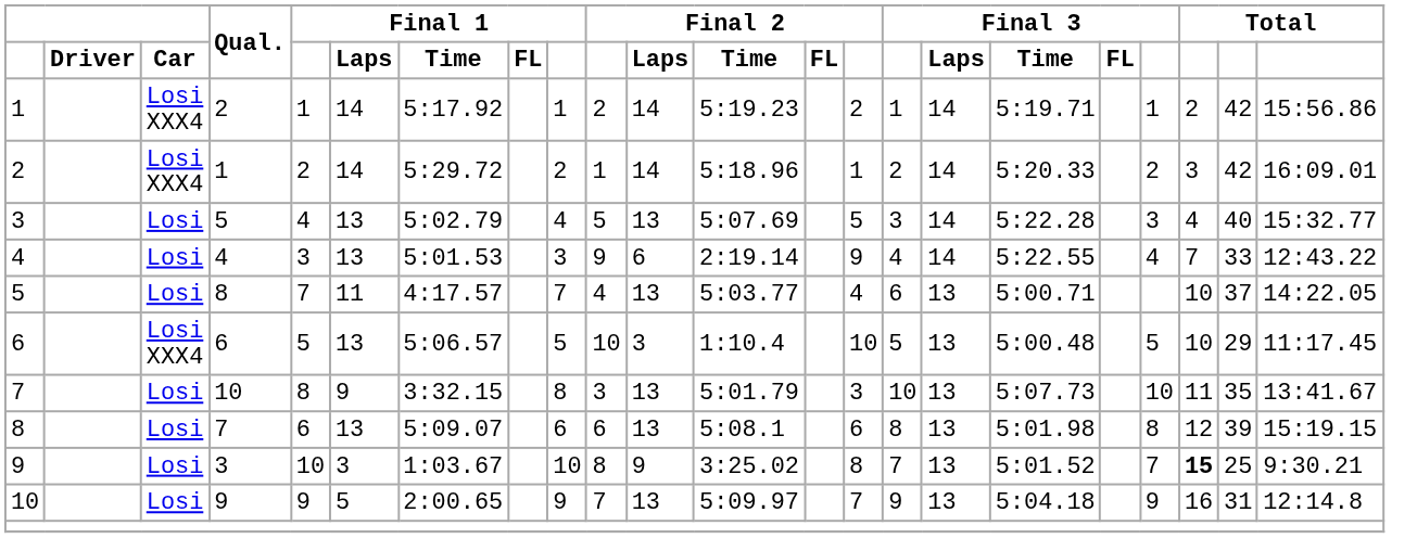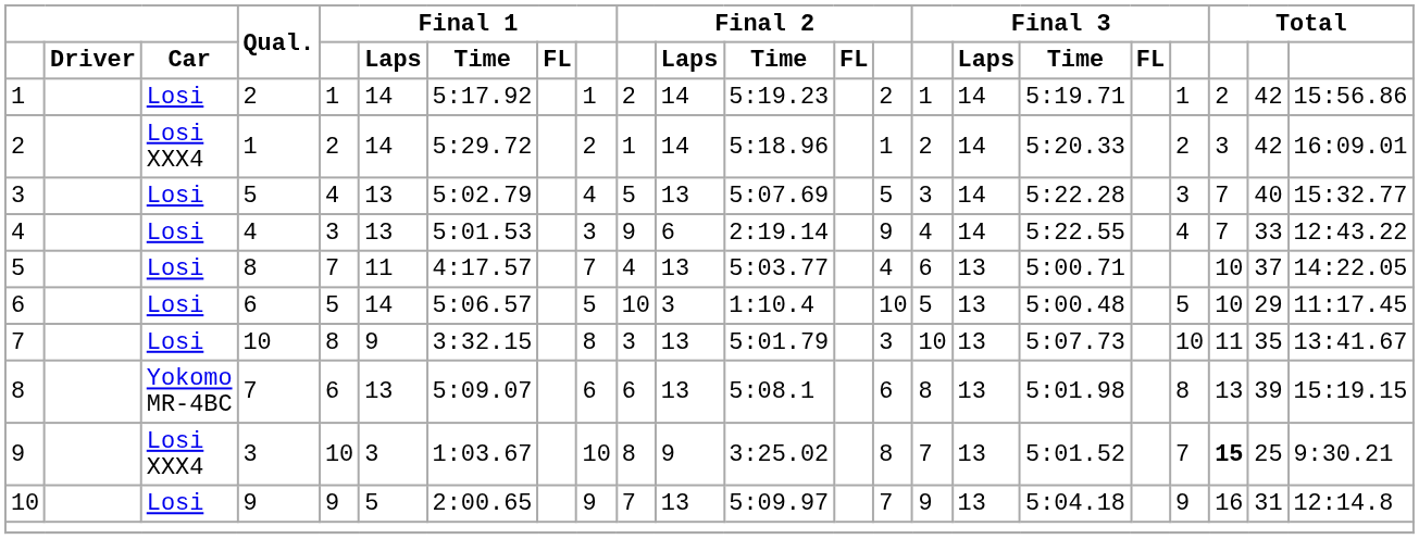row 3 | Car: Losi XXX4 -> Losi
row 5 | column 20: 4 -> 7
row 8 | Car: Losi XXX4 -> Losi
row 8 | Final 1 / Laps: 13 -> 14
row 10 | Car: Losi -> Yokomo MR-4BC
row 10 | column 20: 12 -> 13
row 11 | Car: Losi -> Losi XXX4
